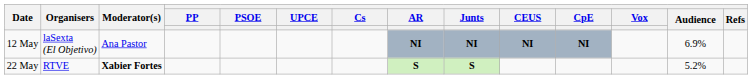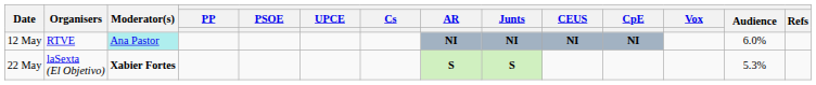12 May | Organisers: laSexta (El Objetivo) -> RTVE
12 May | Moderator(s): no background -> paleturquoise background
12 May | Audience: 6.9% -> 6.0%
22 May | Organisers: RTVE -> laSexta (El Objetivo)
22 May | Audience: 5.2% -> 5.3%
